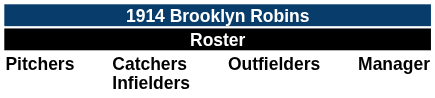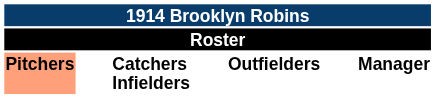Pitchers | column 1: no background -> lightsalmon background
